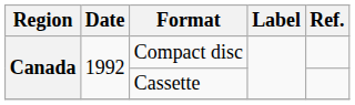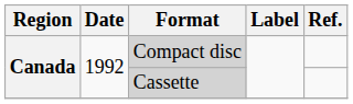Compact disc | Format: no background -> lightgrey background
Cassette | Format: no background -> lightgrey background
